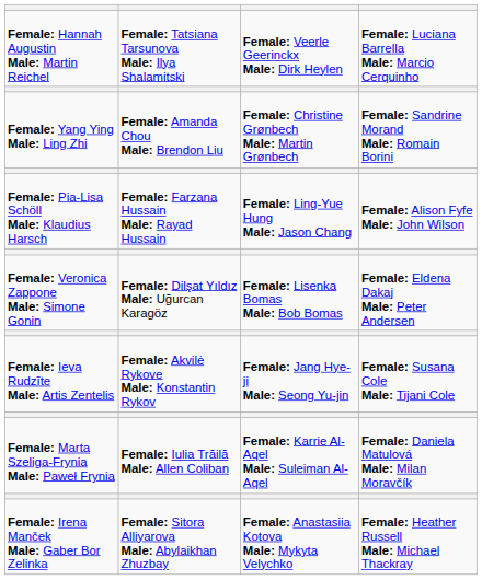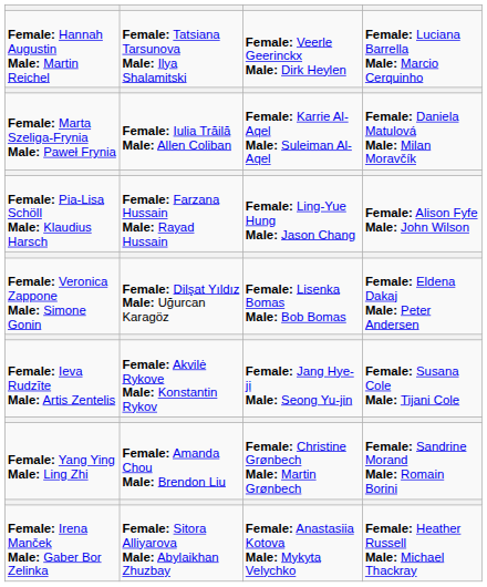rows swapped: Female: Yang Ying Male: Ling Zhi <-> Female: Marta Szeliga-Frynia Male: Paweł Frynia
